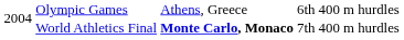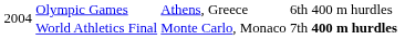World Athletics Final | column 3: bold -> normal
World Athletics Final | column 5: normal -> bold
